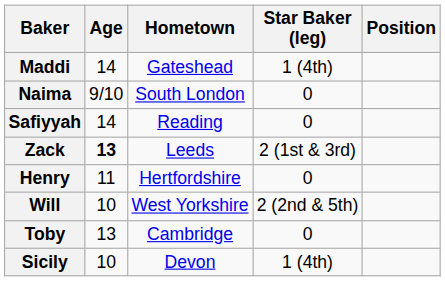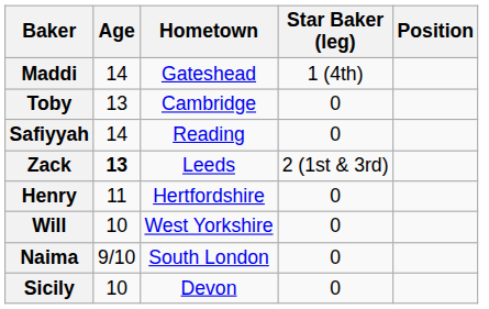rows swapped: Naima <-> Toby
Will | Star Baker (leg): 2 (2nd & 5th) -> 0
Sicily | Star Baker (leg): 1 (4th) -> 0
